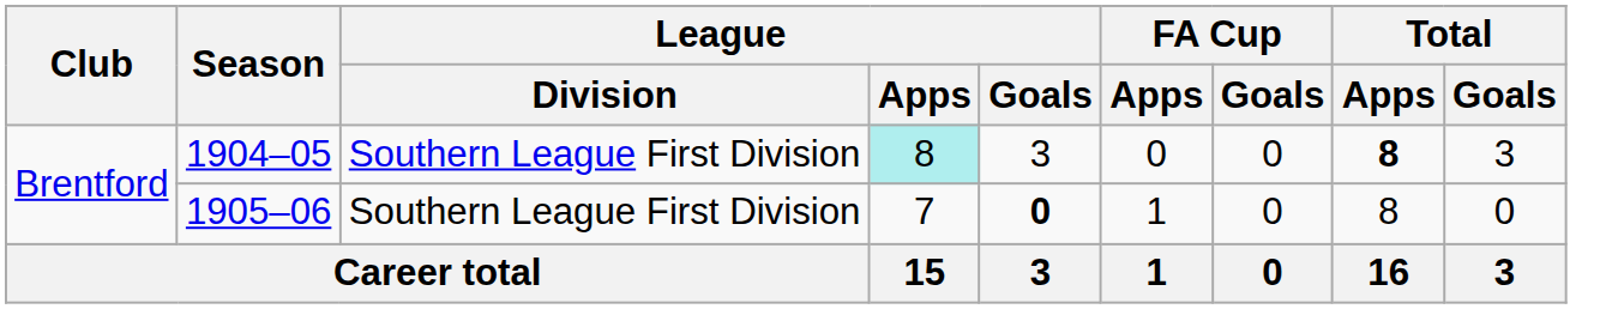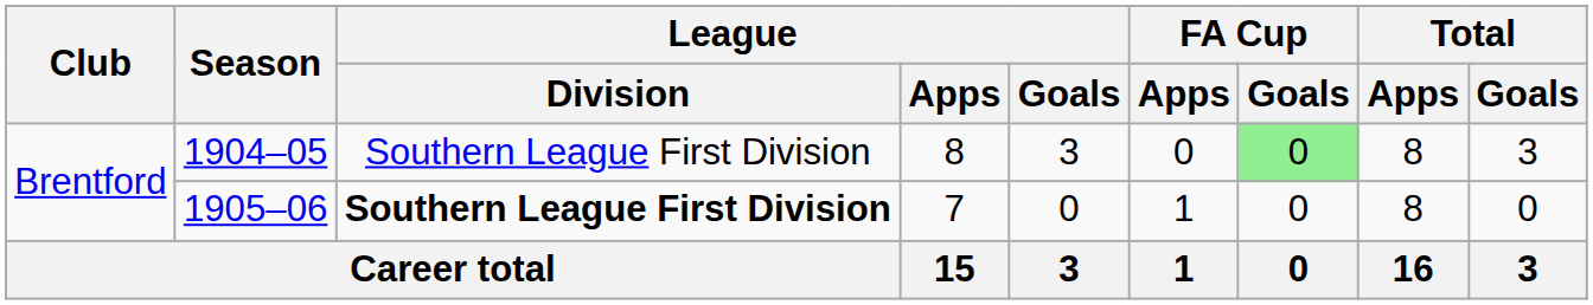1904–05 | League / Apps: paleturquoise background -> no background
1904–05 | FA Cup / Goals: no background -> lightgreen background
1904–05 | Total / Apps: bold -> normal
1905–06 | League / Division: normal -> bold
1905–06 | League / Goals: bold -> normal
